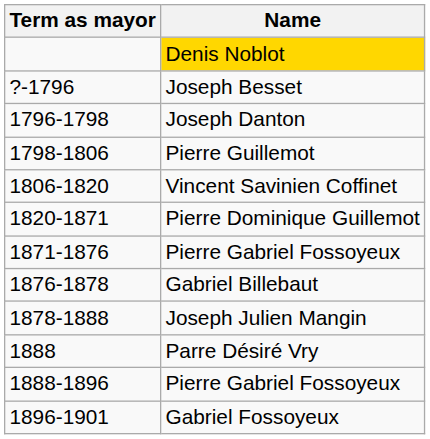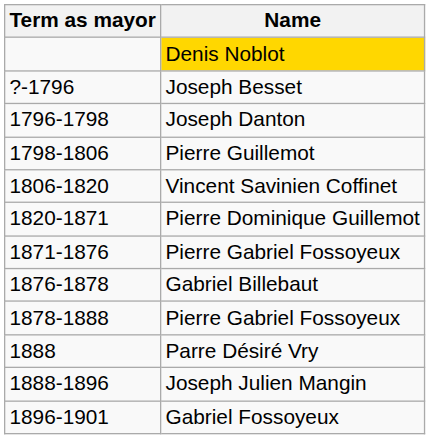row 10 | Name: Joseph Julien Mangin -> Pierre Gabriel Fossoyeux
row 12 | Name: Pierre Gabriel Fossoyeux -> Joseph Julien Mangin
